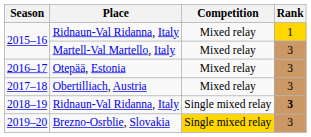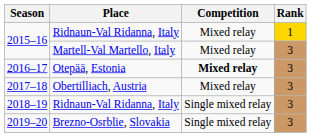2016–17 | Competition: normal -> bold
2018–19 | Rank: bold -> normal
2019–20 | Competition: gold background -> no background
